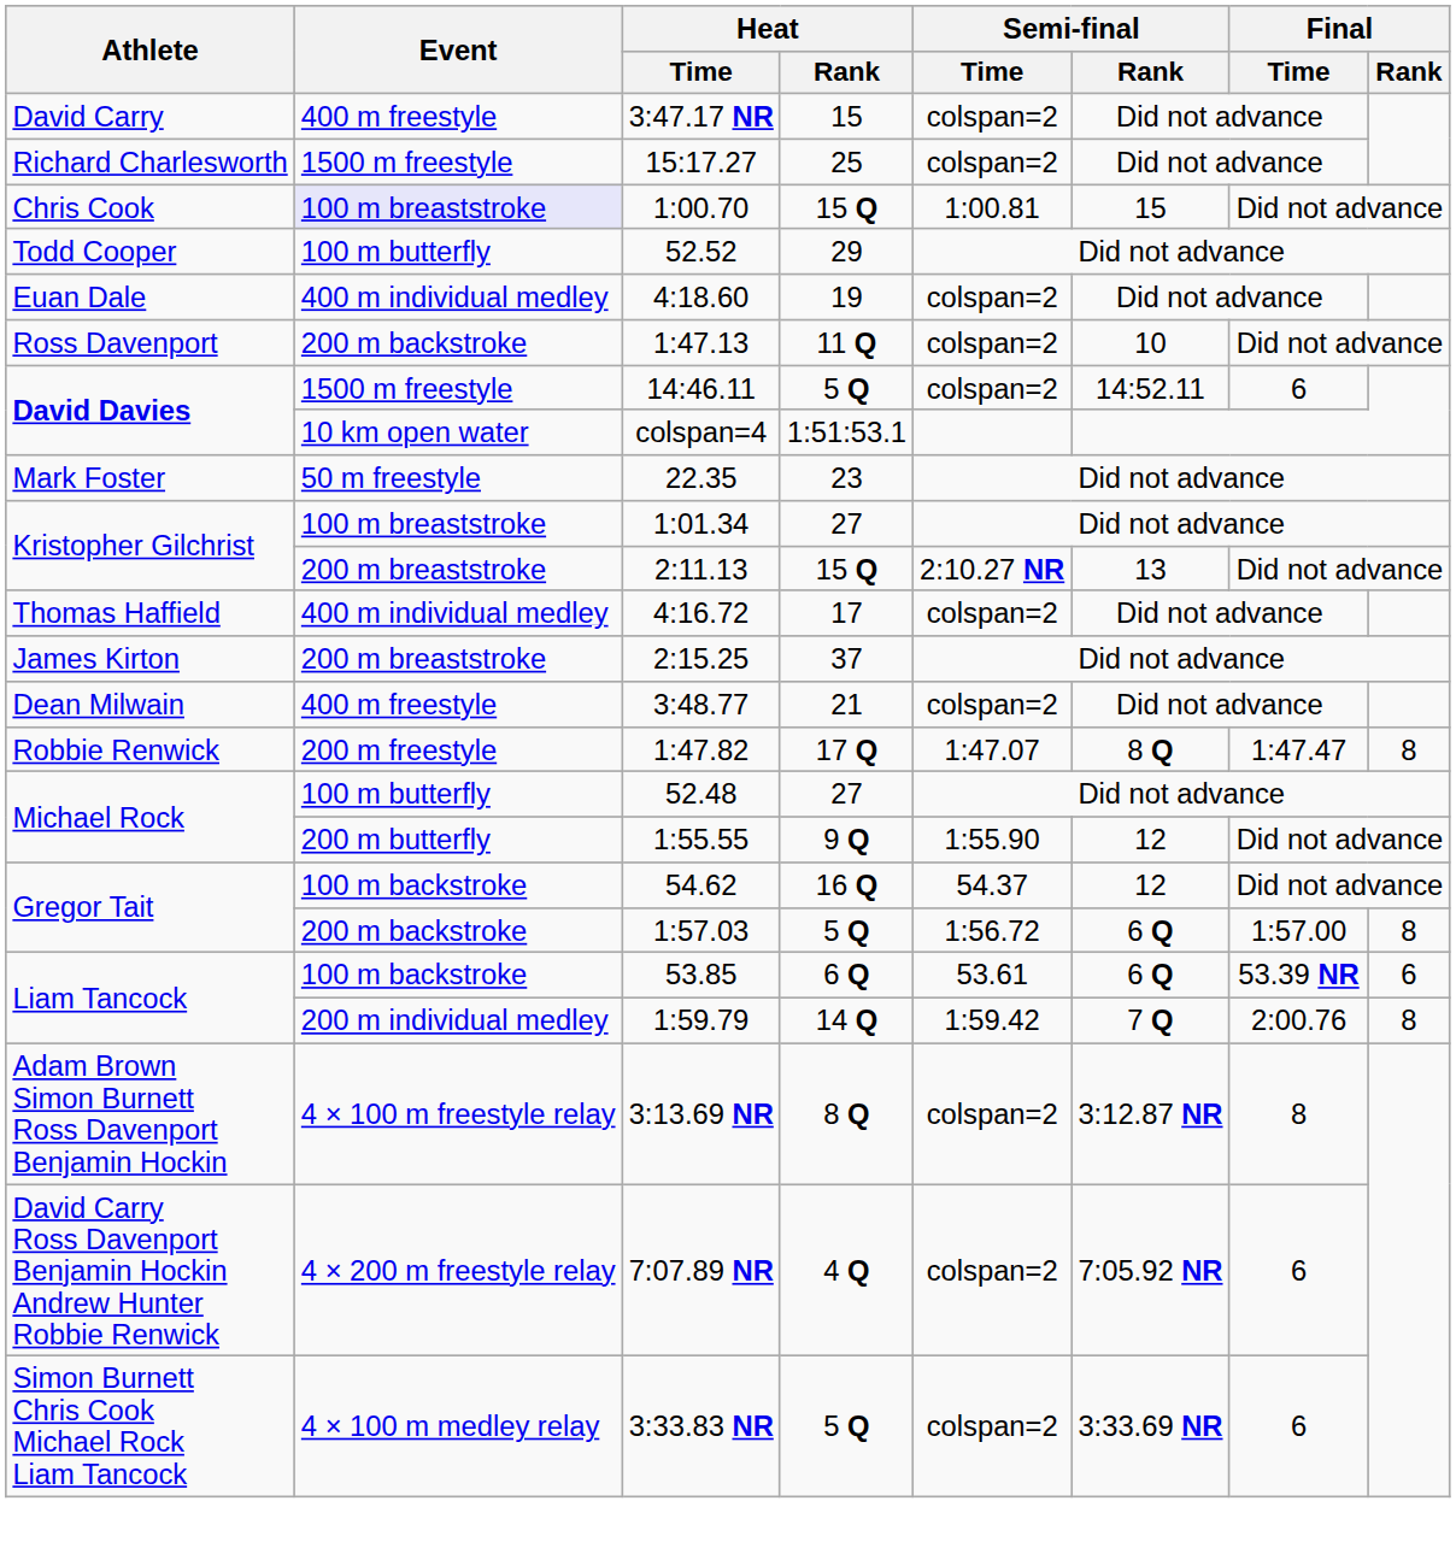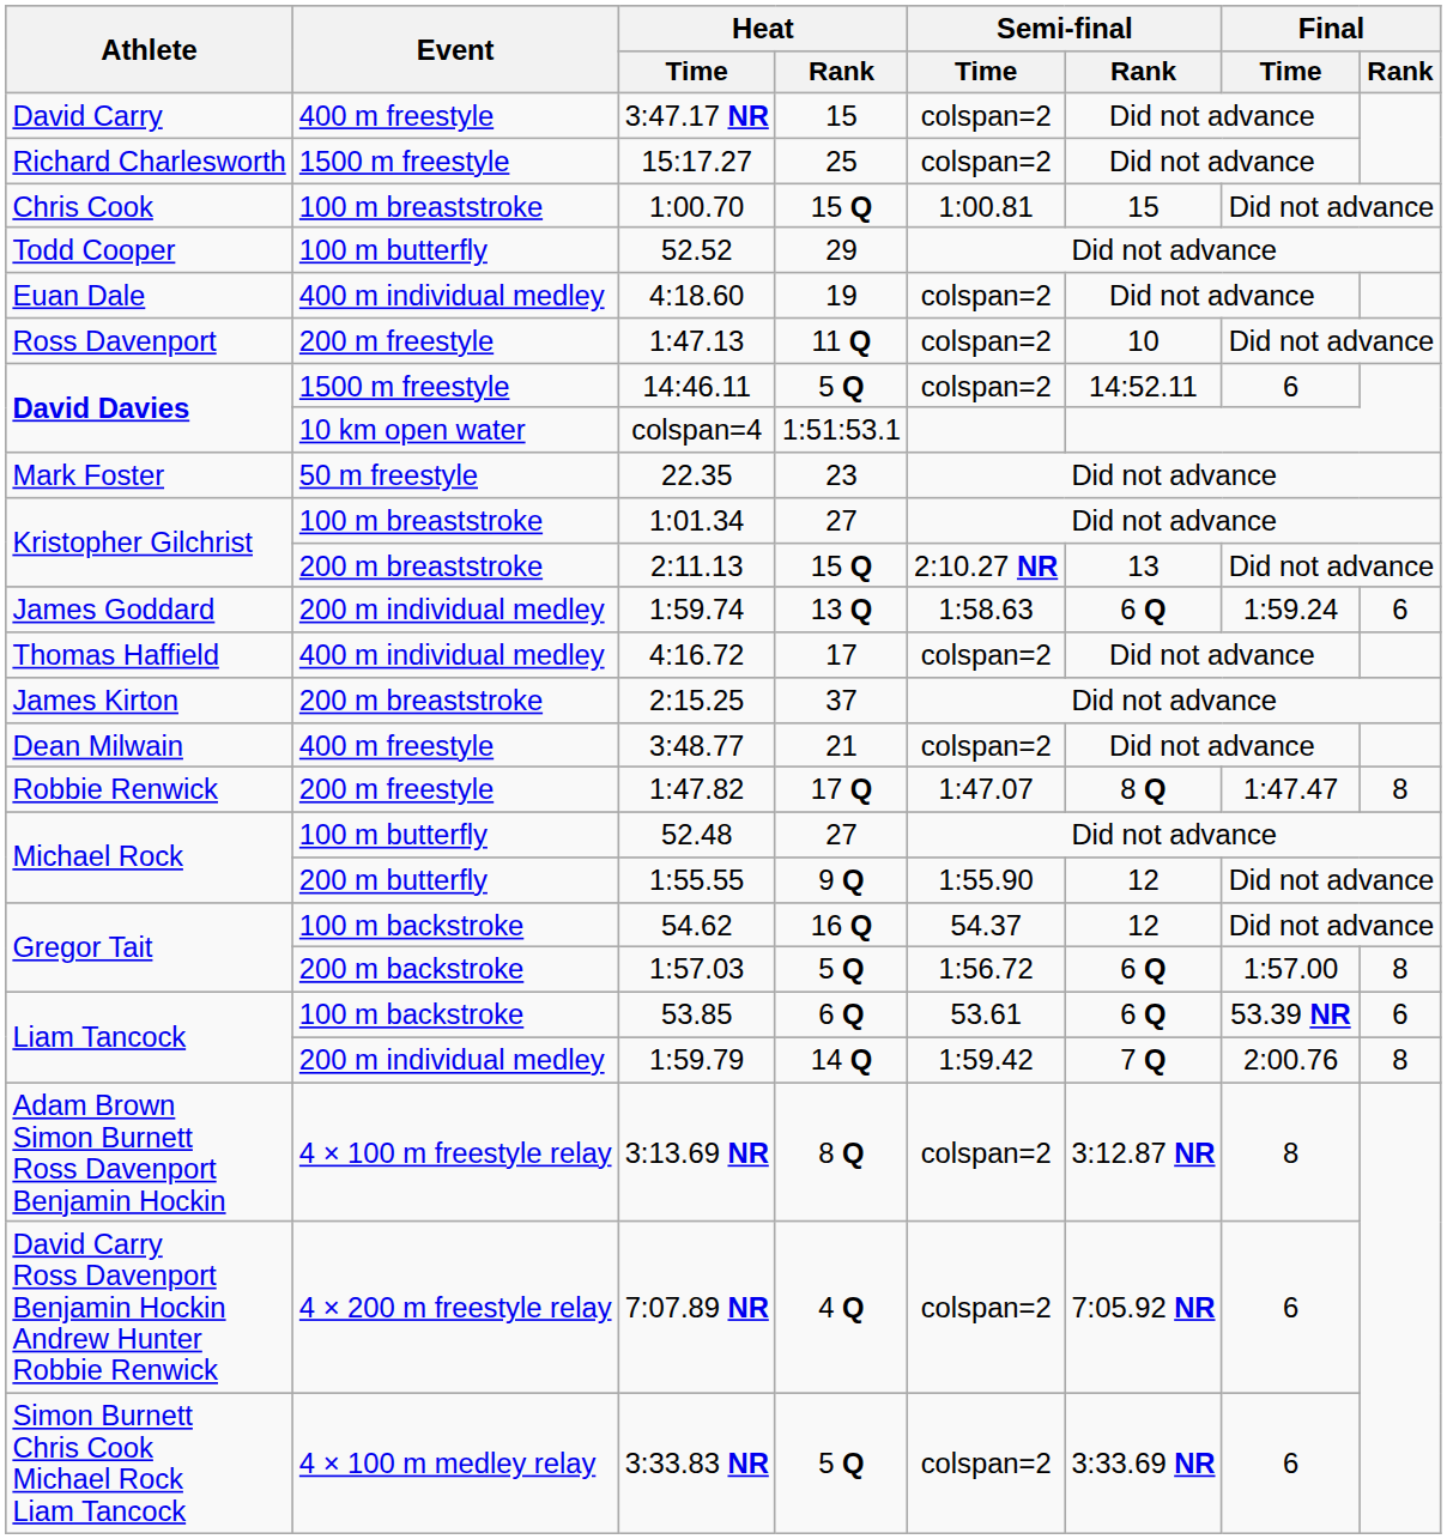1:00.70 | Event: lavender background -> no background
1:47.13 | Event: 200 m backstroke -> 200 m freestyle
+ row: James Goddard | 200 m individual medley | 1:59.74 | 13 Q | 1:58.63 | 6 Q | 1:59.24 | 6
